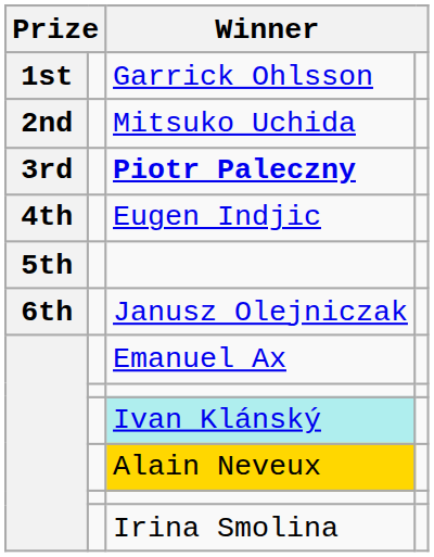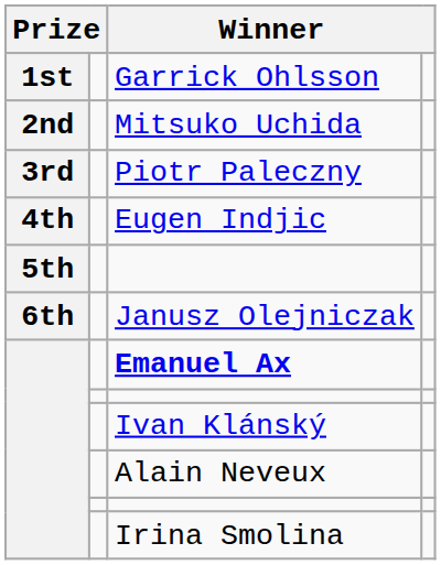Piotr Paleczny | column 3: bold -> normal
Emanuel Ax | column 3: normal -> bold
Ivan Klánský | column 3: paleturquoise background -> no background
Alain Neveux | column 3: gold background -> no background
